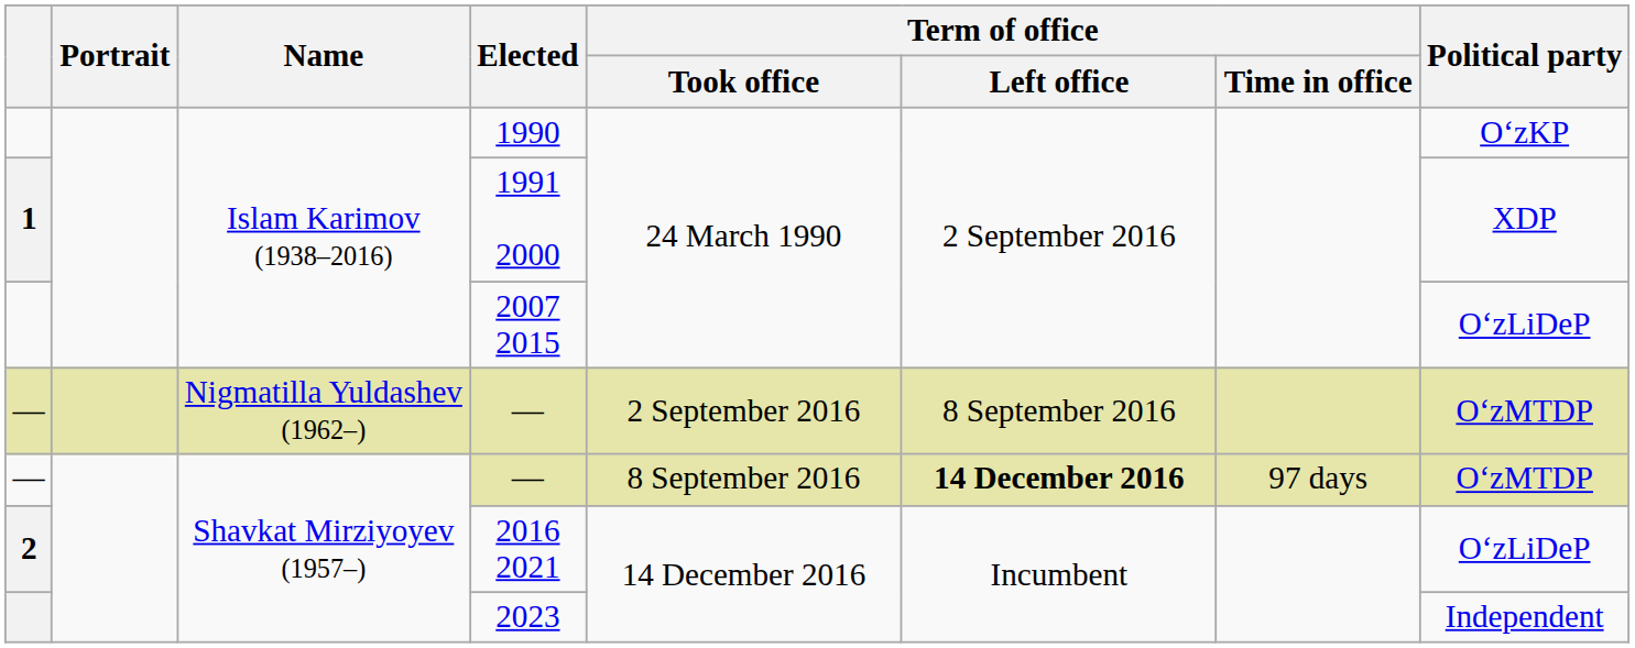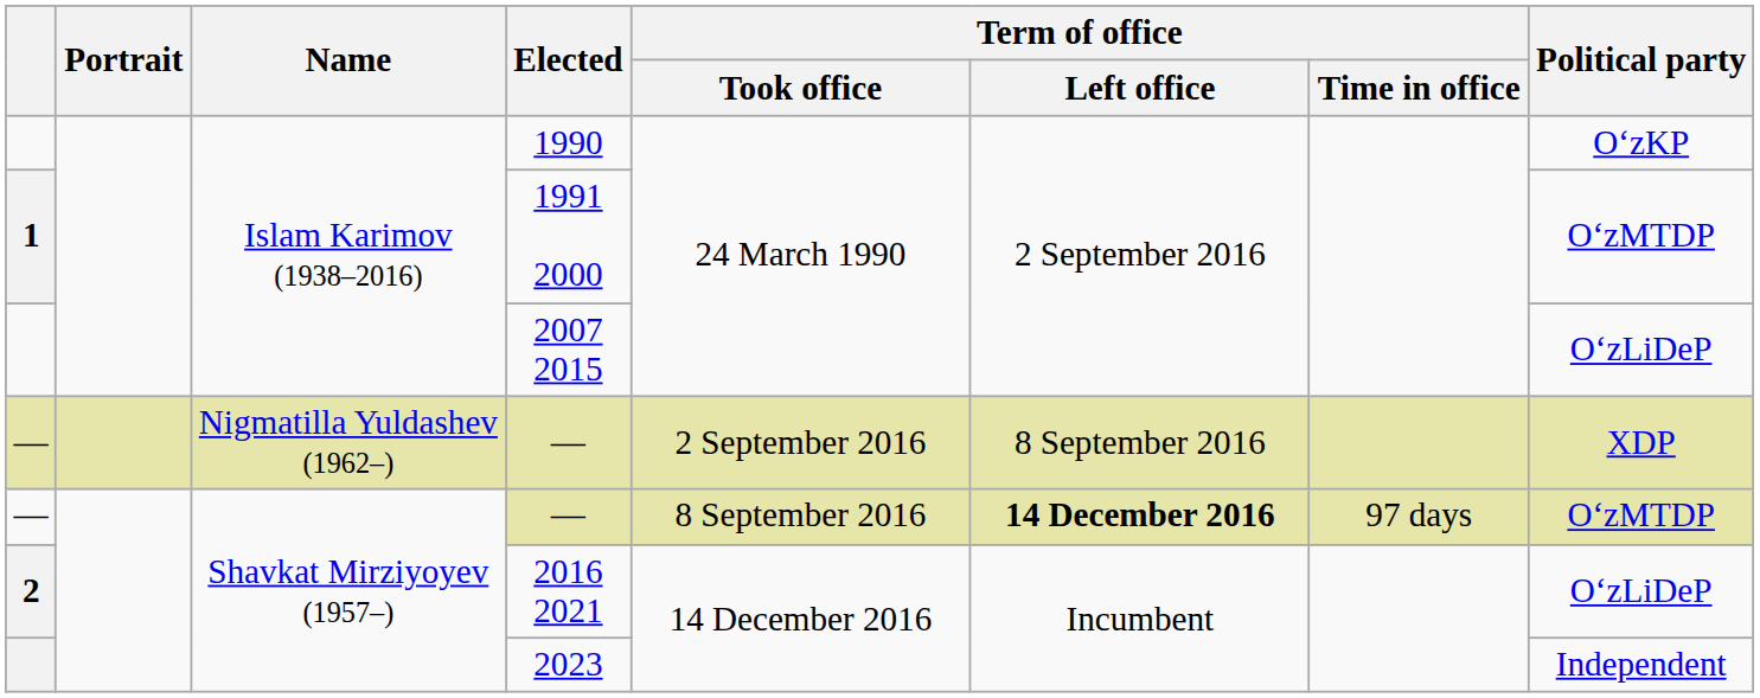1991 2000 | Political party: XDP -> OʻzMTDP
Nigmatilla Yuldashev (1962–) / — | Political party: OʻzMTDP -> XDP
